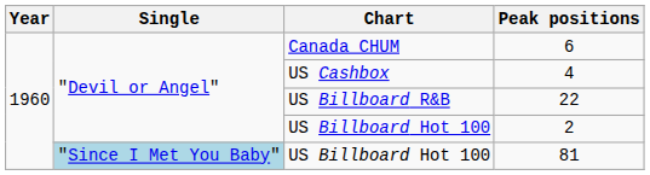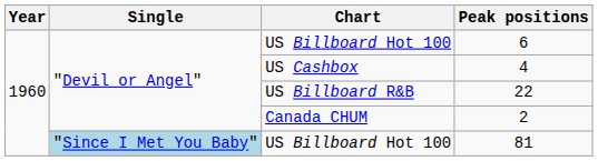6 | Chart: Canada CHUM -> US Billboard Hot 100
2 | Chart: US Billboard Hot 100 -> Canada CHUM
